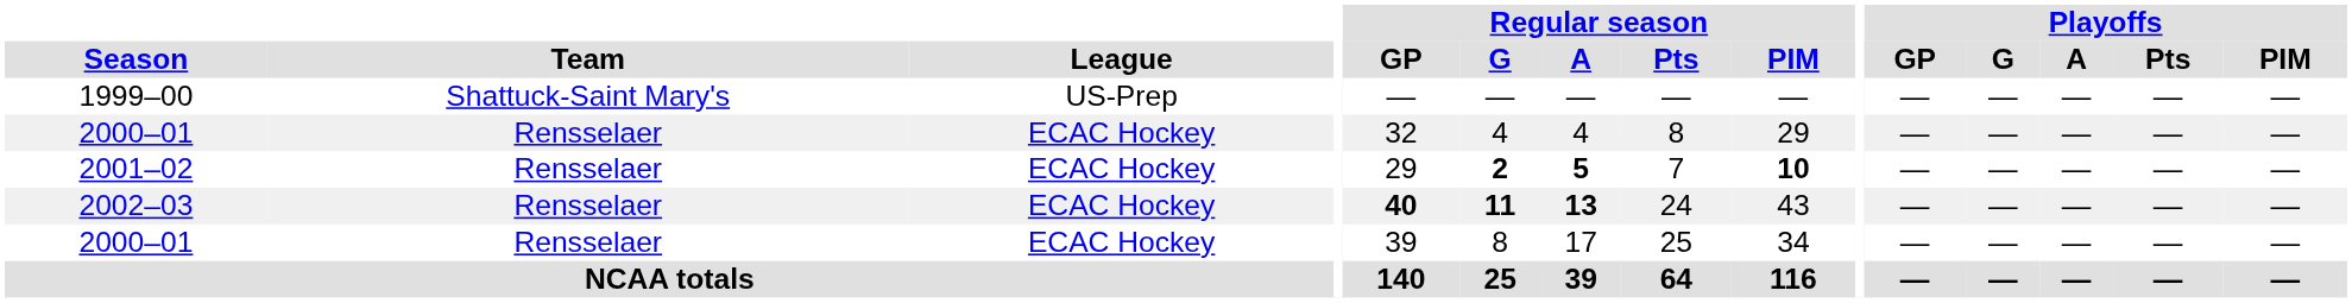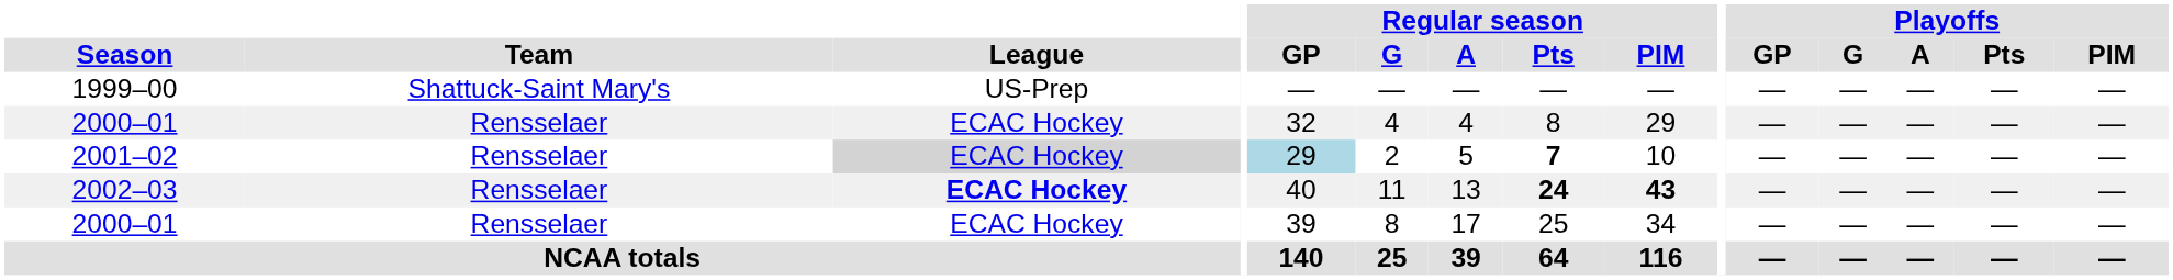2001–02 | League: no background -> lightgrey background
2001–02 | Regular season / GP: no background -> lightblue background
2001–02 | Regular season / G: bold -> normal
2001–02 | Regular season / A: bold -> normal
2001–02 | Regular season / Pts: normal -> bold
2001–02 | Regular season / PIM: bold -> normal
2002–03 | League: normal -> bold
2002–03 | Regular season / GP: bold -> normal
2002–03 | Regular season / G: bold -> normal
2002–03 | Regular season / A: bold -> normal
2002–03 | Regular season / Pts: normal -> bold
2002–03 | Regular season / PIM: normal -> bold
